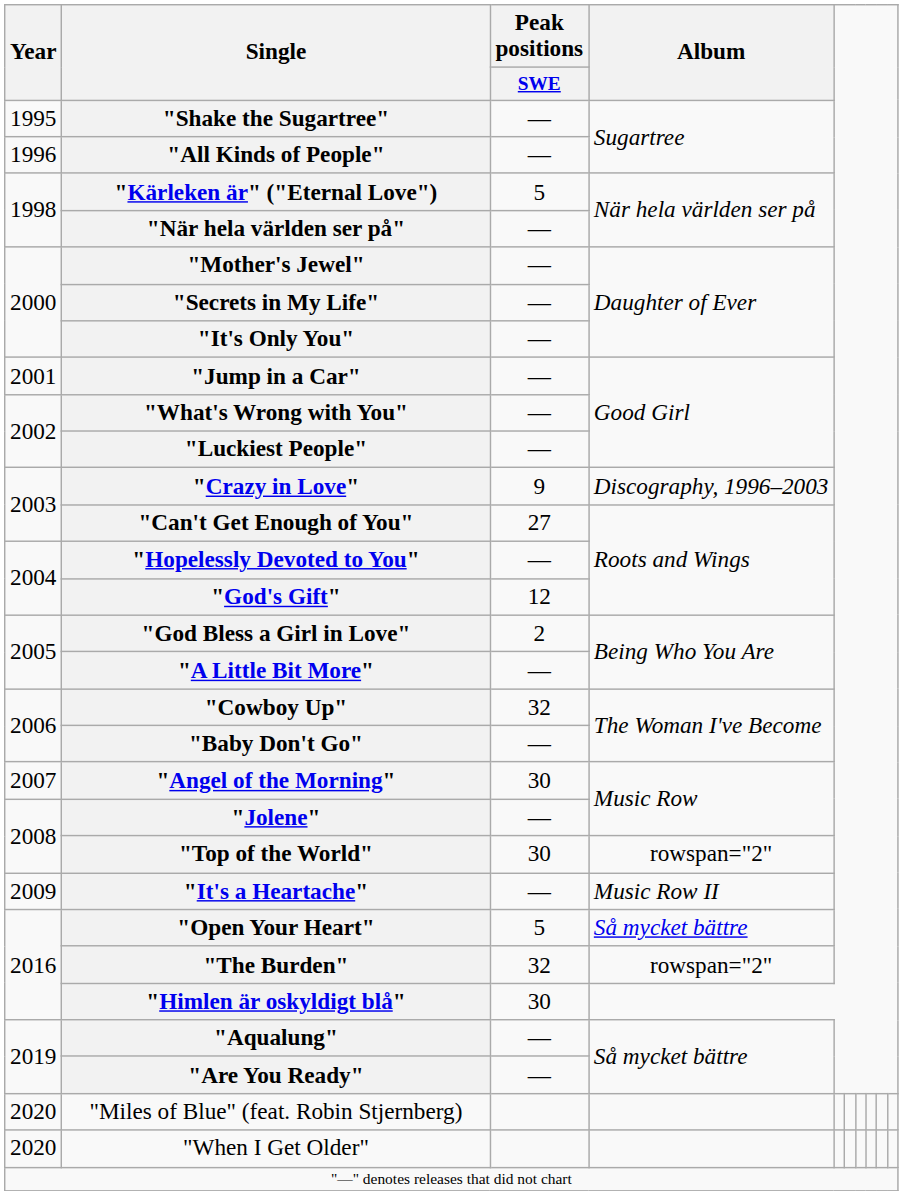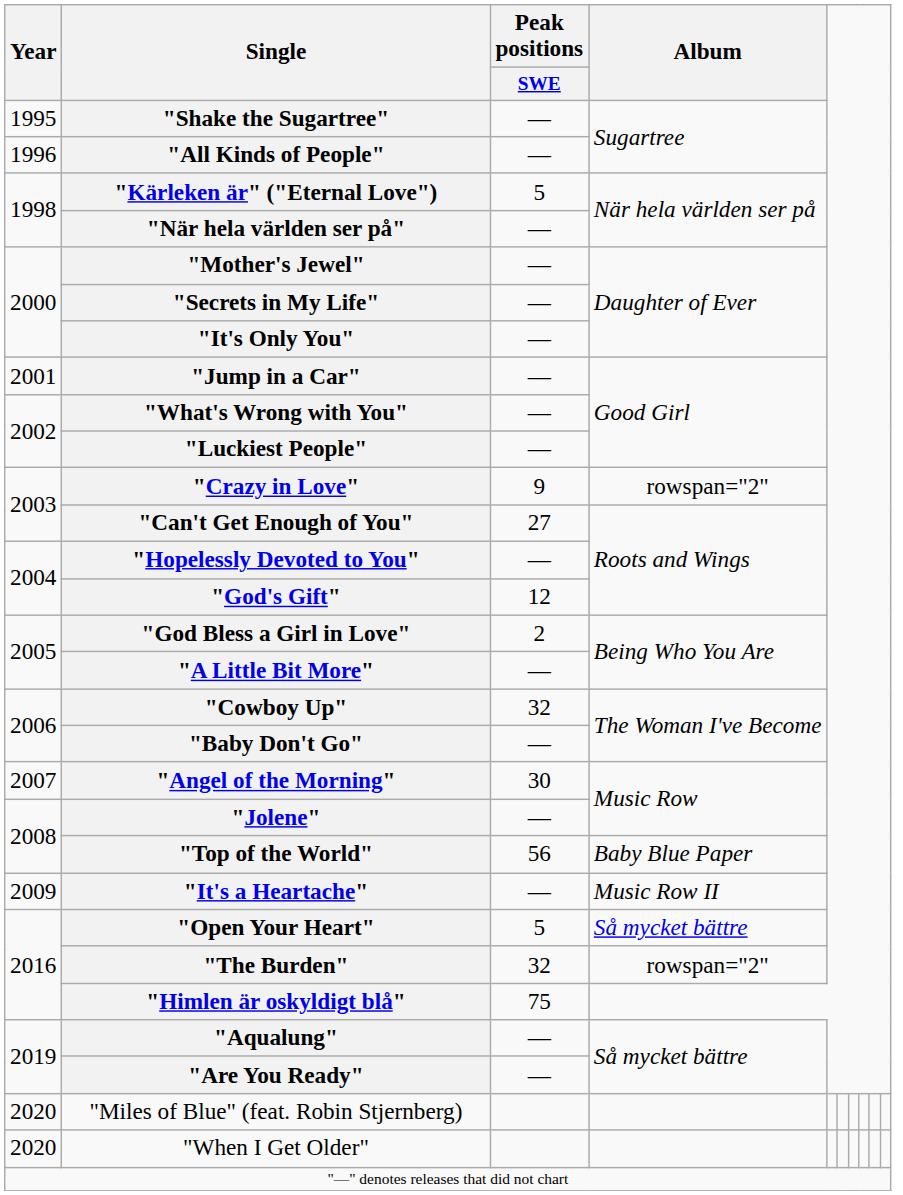"Crazy in Love" | Album: Discography, 1996–2003 -> rowspan="2"
"Top of the World" | Peak positions / SWE: 30 -> 56
"Top of the World" | Album: rowspan="2" -> Baby Blue Paper
"Himlen är oskyldigt blå" | Peak positions / SWE: 30 -> 75
